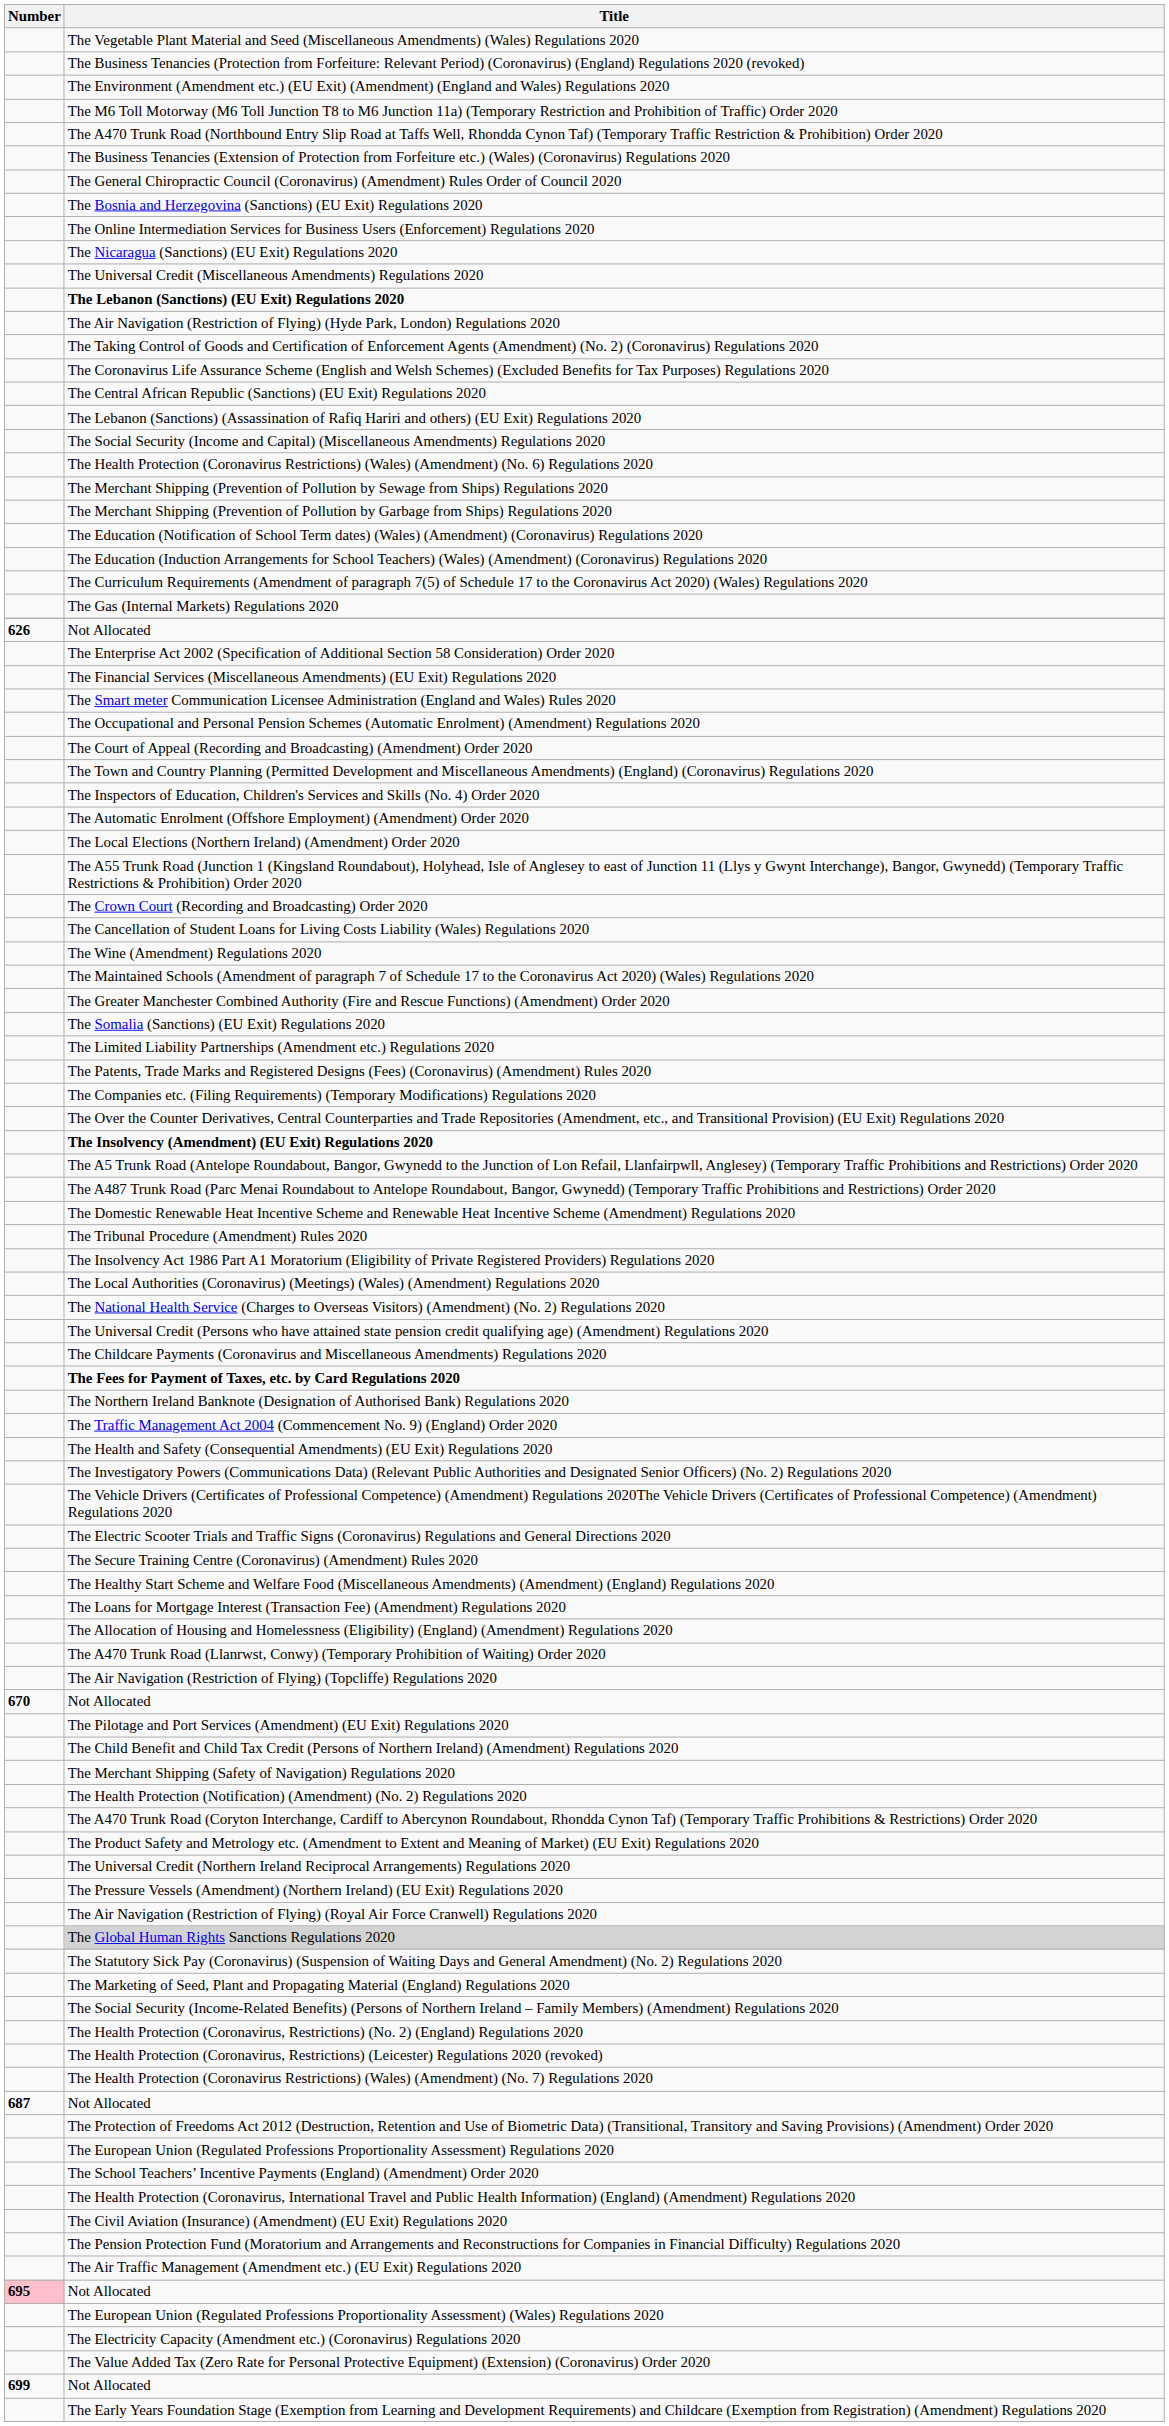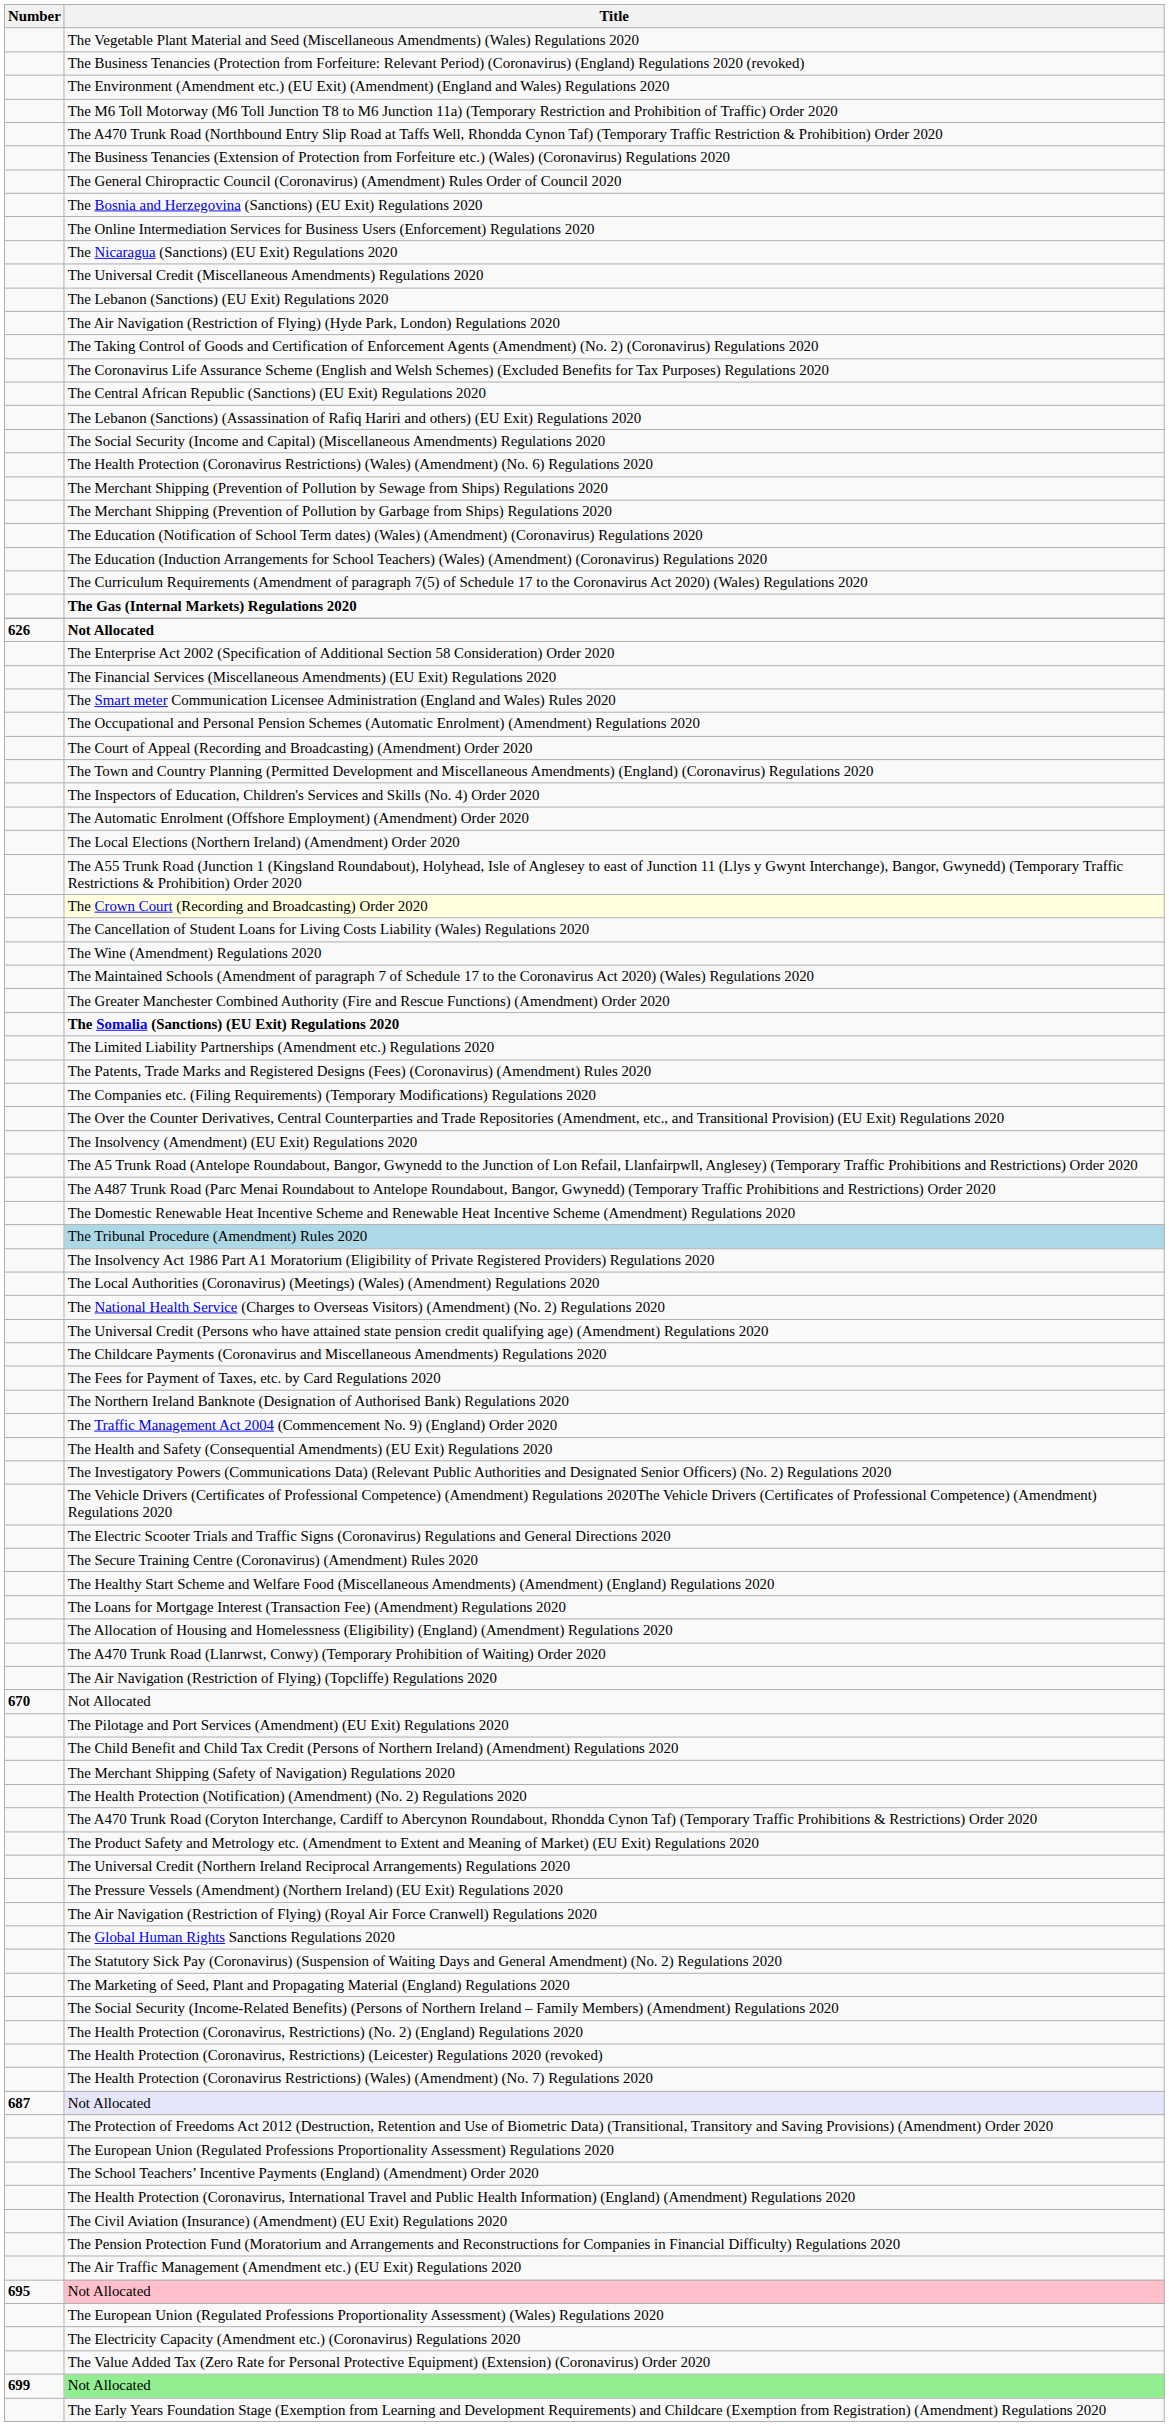row 13 | Title: bold -> normal
row 26 | Title: normal -> bold
row 27 | Title: normal -> bold
row 38 | Title: no background -> lightyellow background
row 43 | Title: normal -> bold
row 48 | Title: bold -> normal
row 52 | Title: no background -> lightblue background
row 58 | Title: bold -> normal
row 81 | Title: lightgrey background -> no background
row 88 | Title: no background -> lavender background
row 96 | Number: pink background -> no background
row 96 | Title: no background -> pink background
row 100 | Title: no background -> lightgreen background
